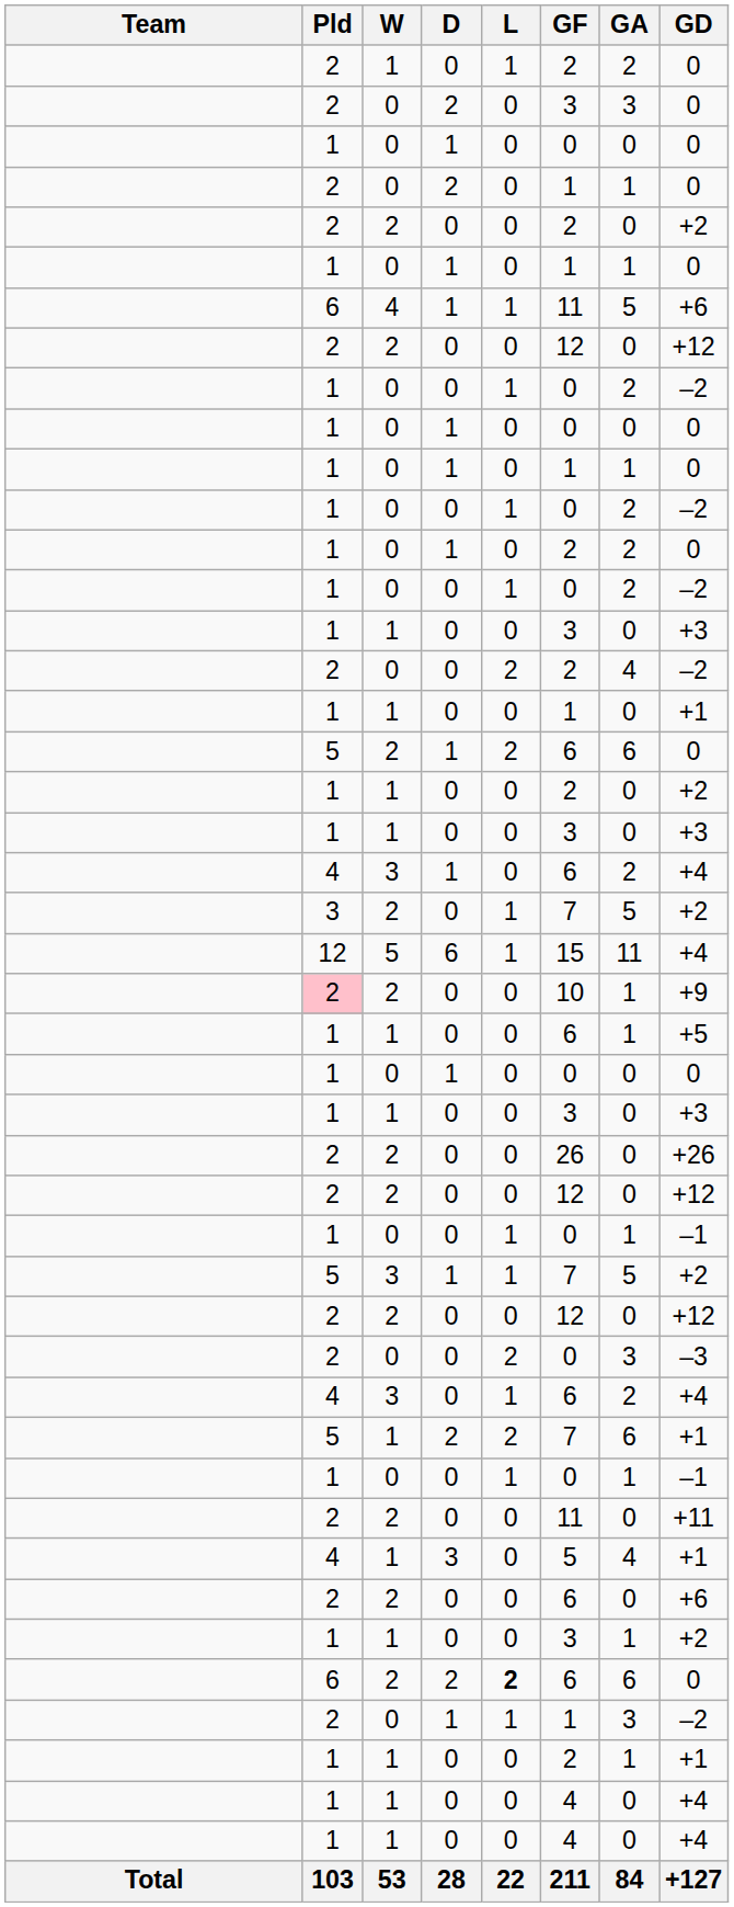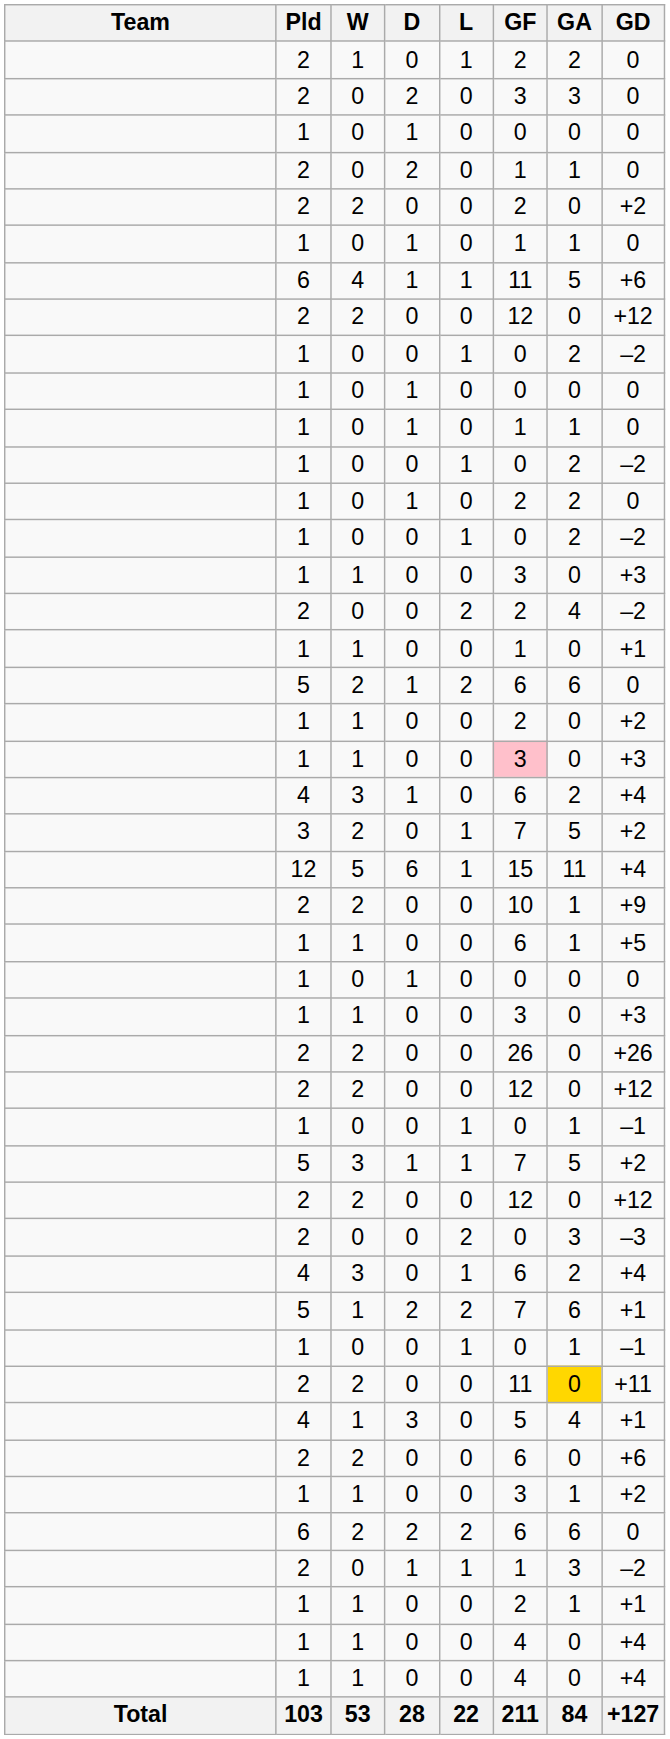row 21 | GF: no background -> pink background
row 25 | Pld: pink background -> no background
row 38 | GA: no background -> gold background
row 42 | L: bold -> normal
